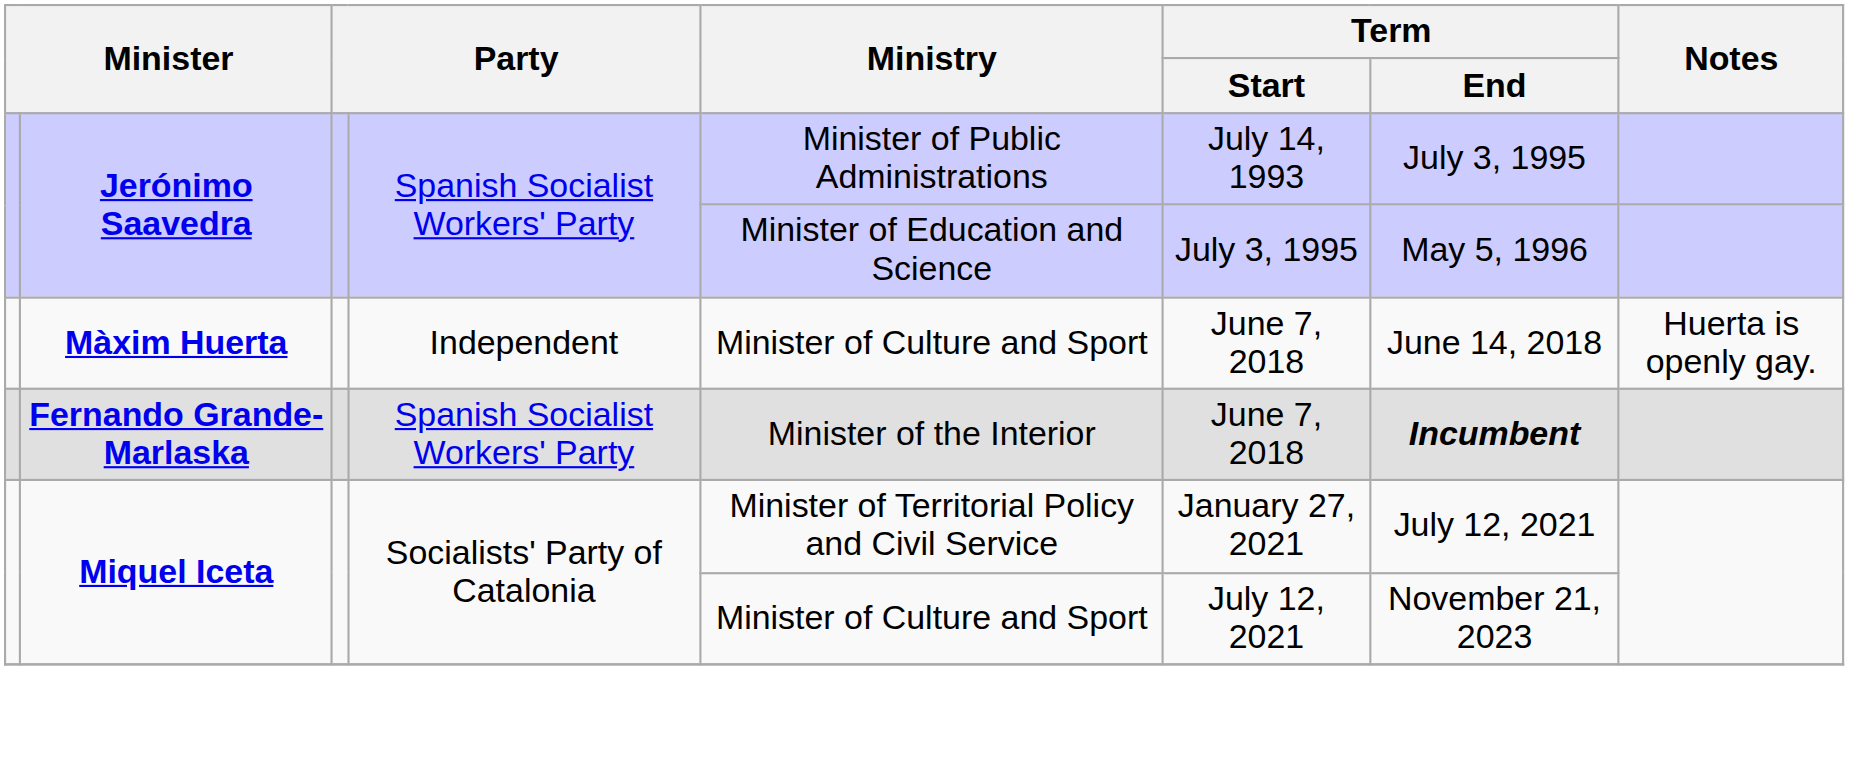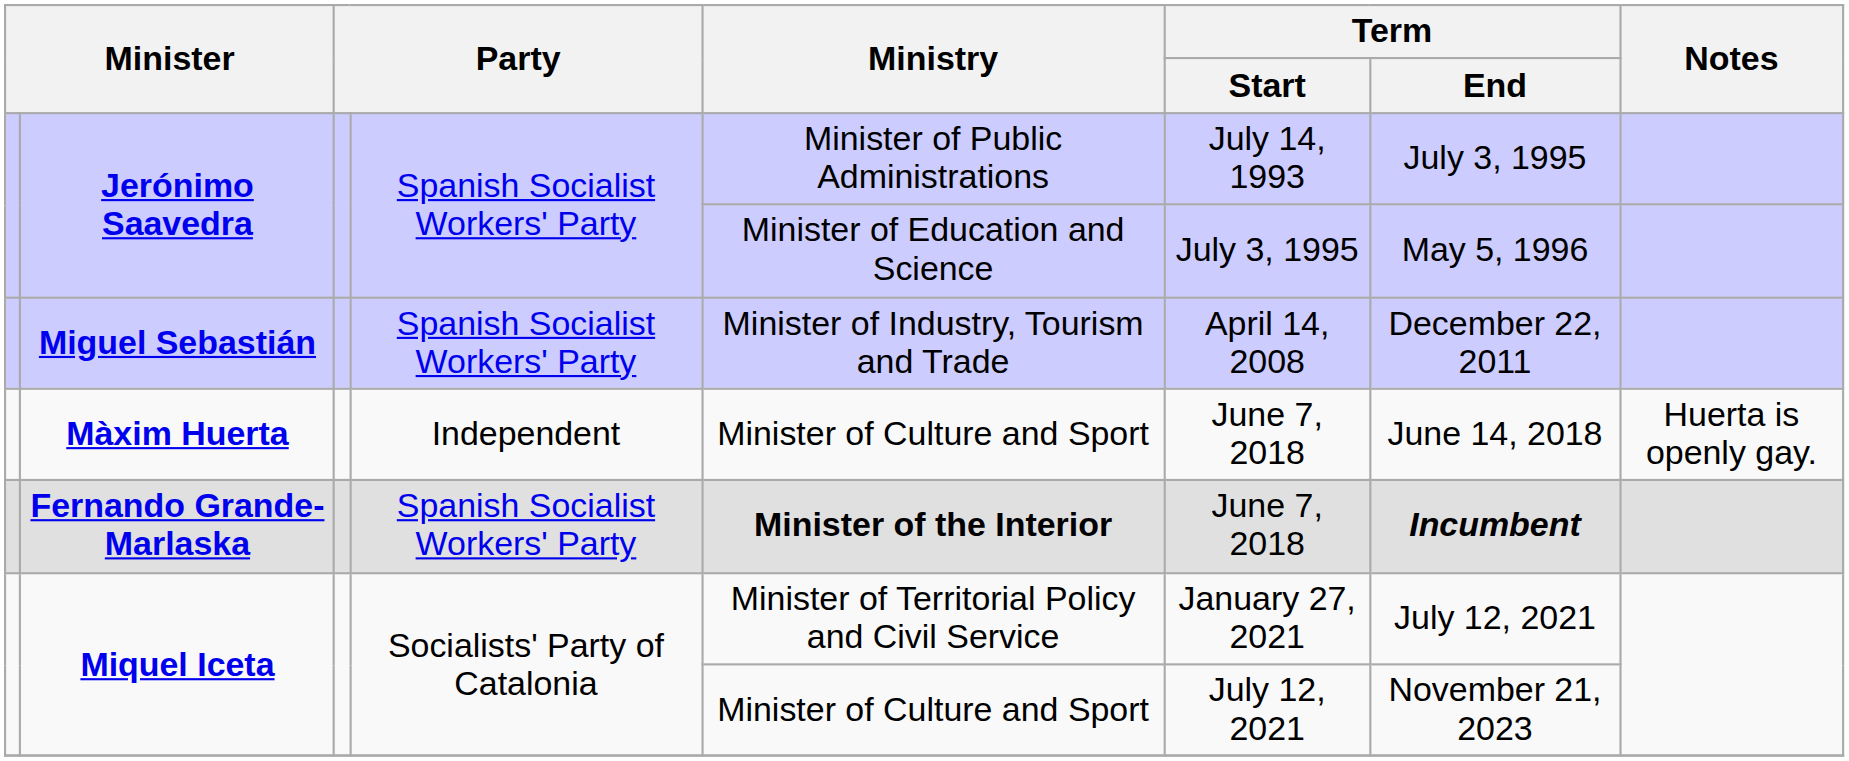+ row: Miguel Sebastián | Spanish Socialist Workers' Party | Minister of Industry, Tourism and Trade | April 14, 2008 | December 22, 2011
Fernando Grande-Marlaska | Ministry: normal -> bold
